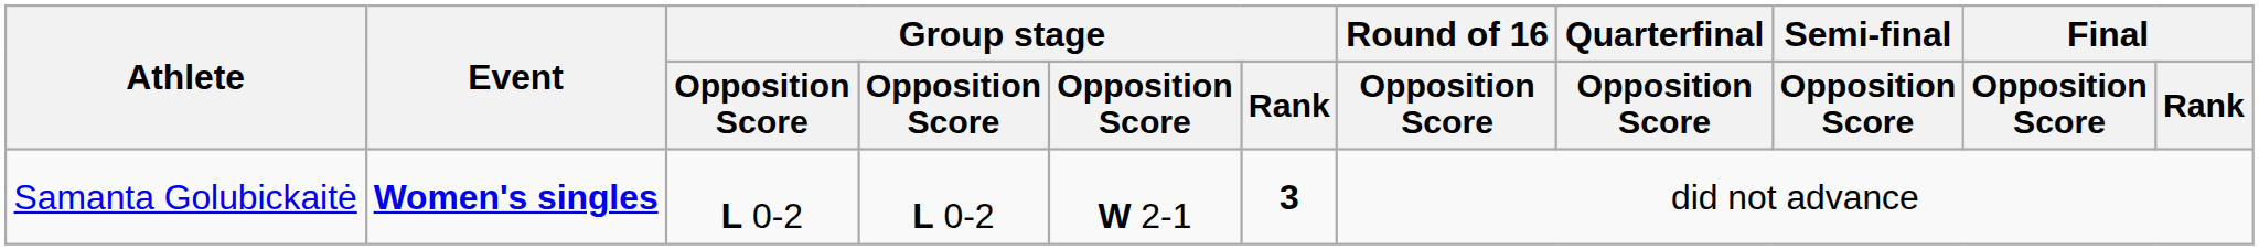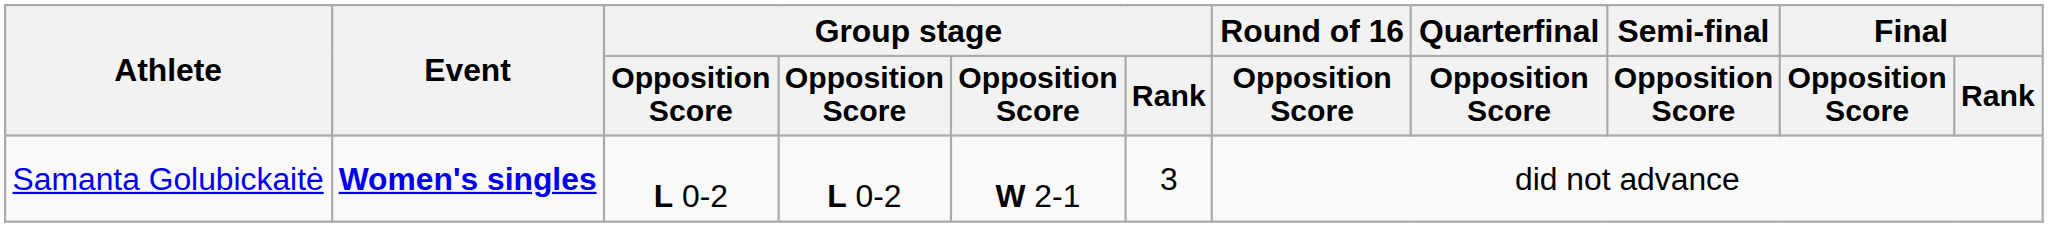Samanta Golubickaitė | Group stage / Rank: bold -> normal
